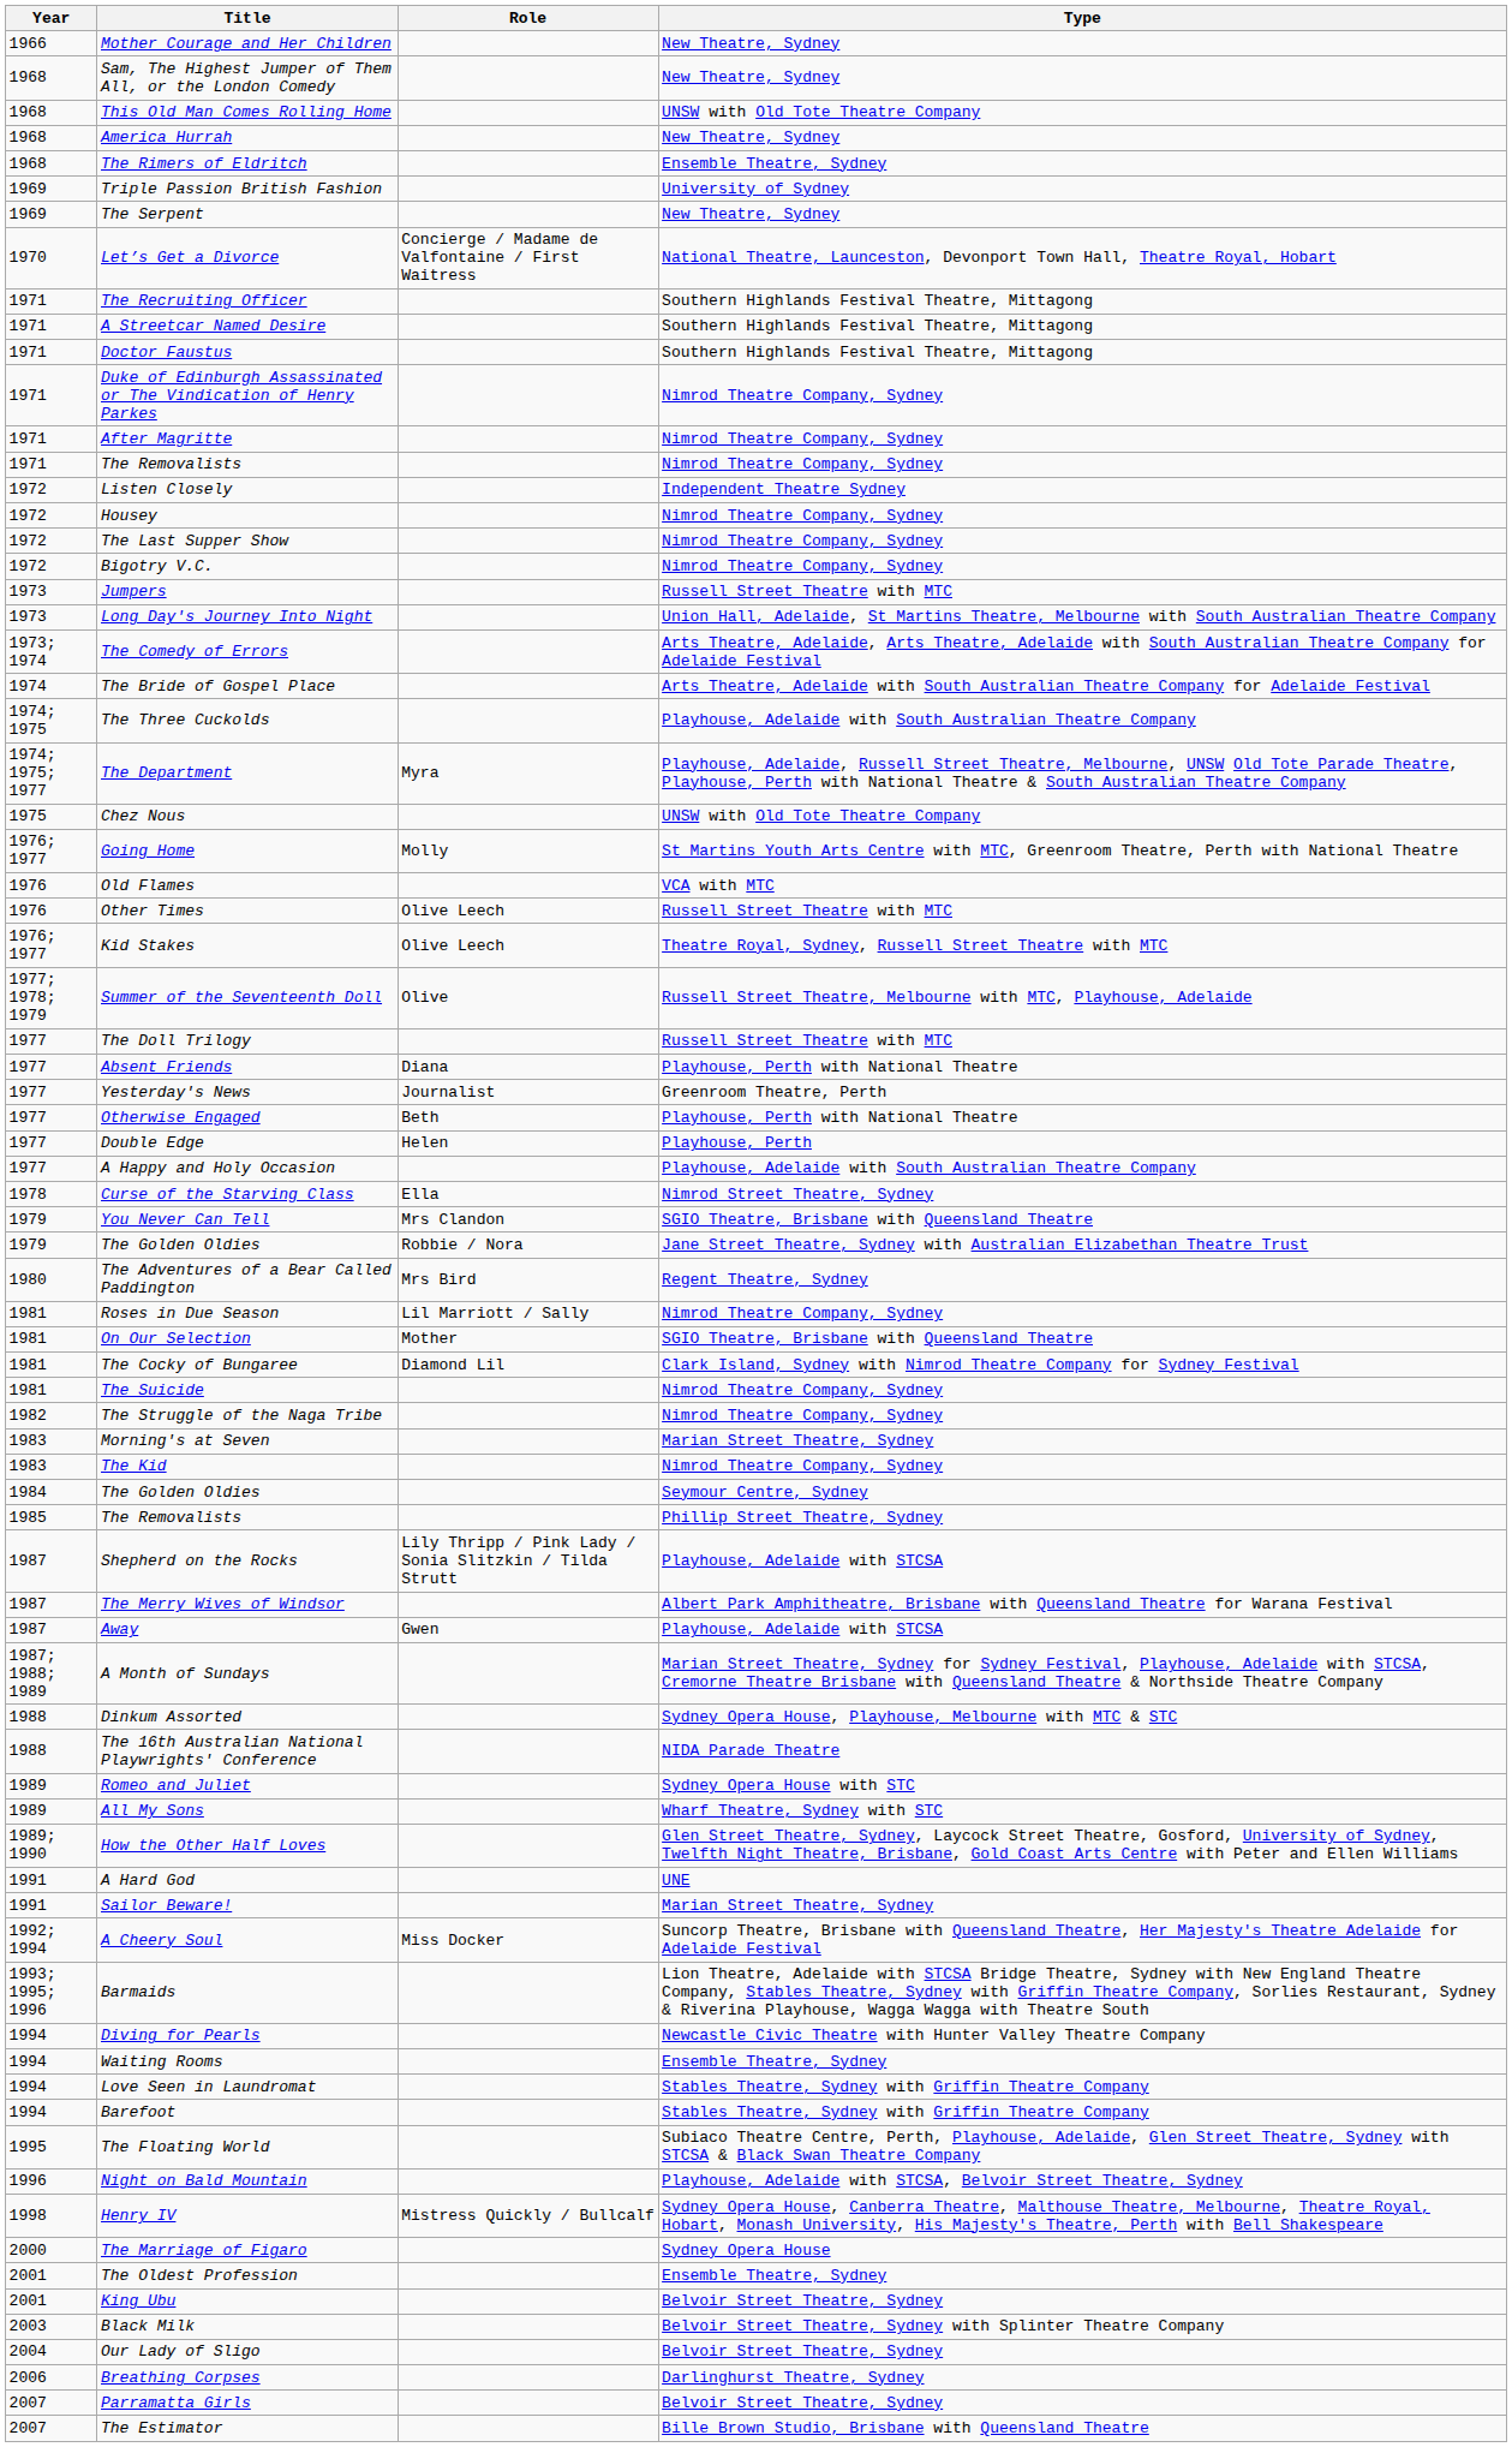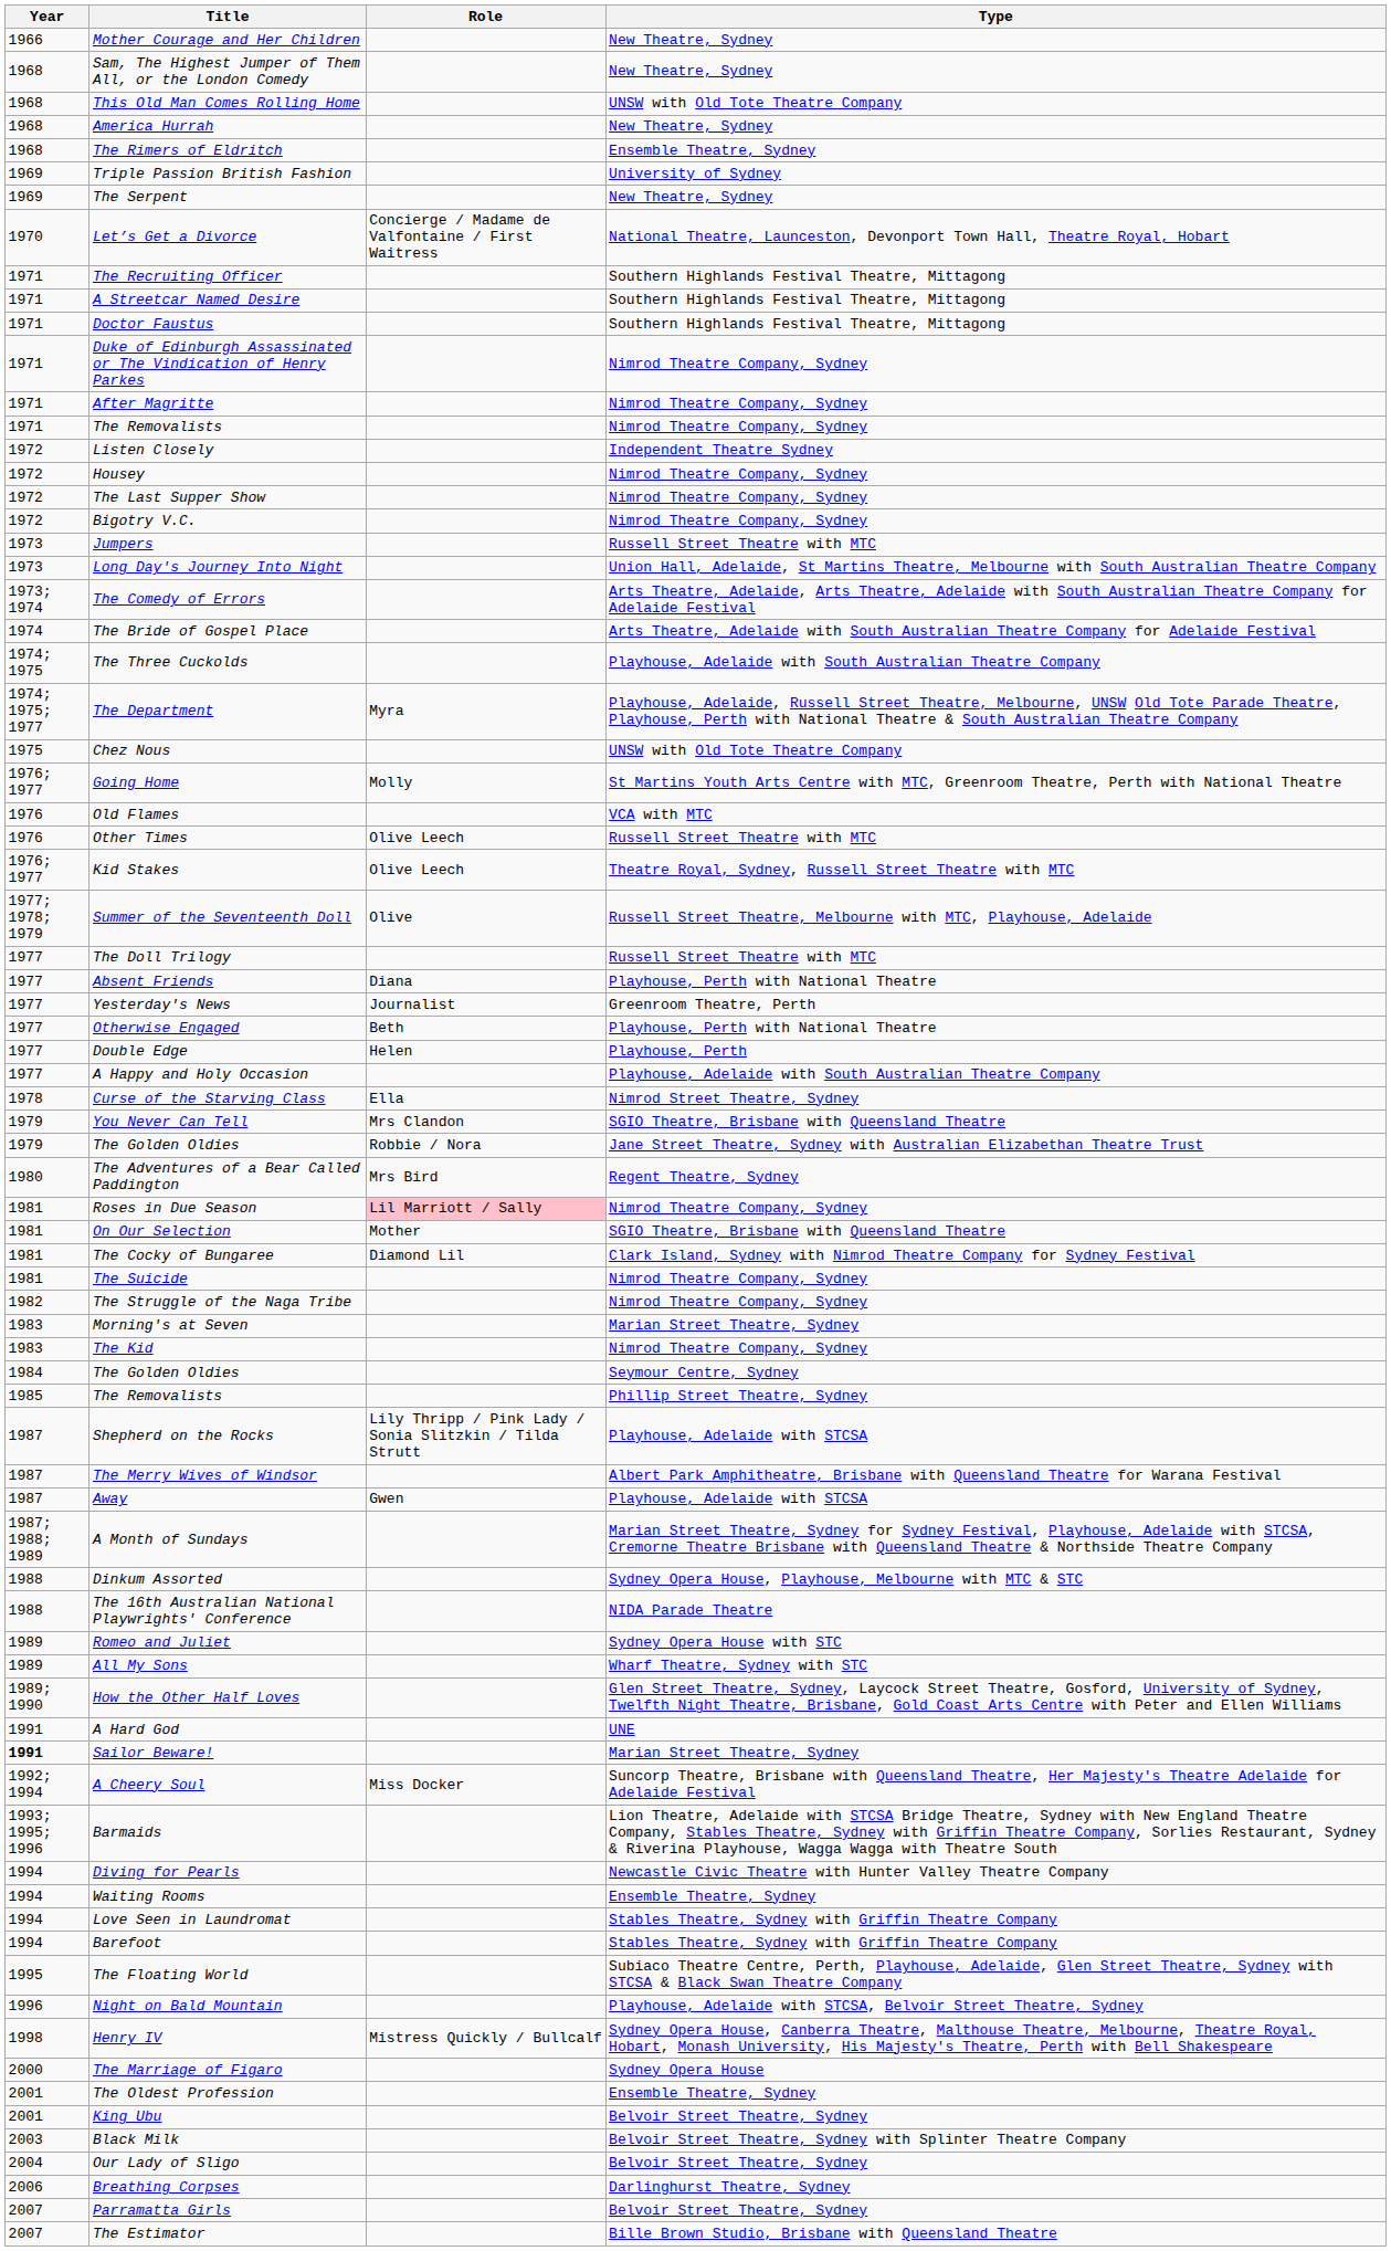Roses in Due Season | Role: no background -> pink background
Sailor Beware! | Year: normal -> bold
